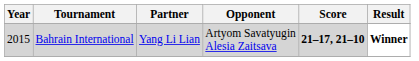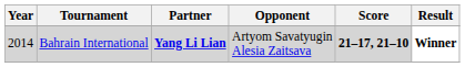Bahrain International | Year: 2015 -> 2014
Bahrain International | Partner: normal -> bold
